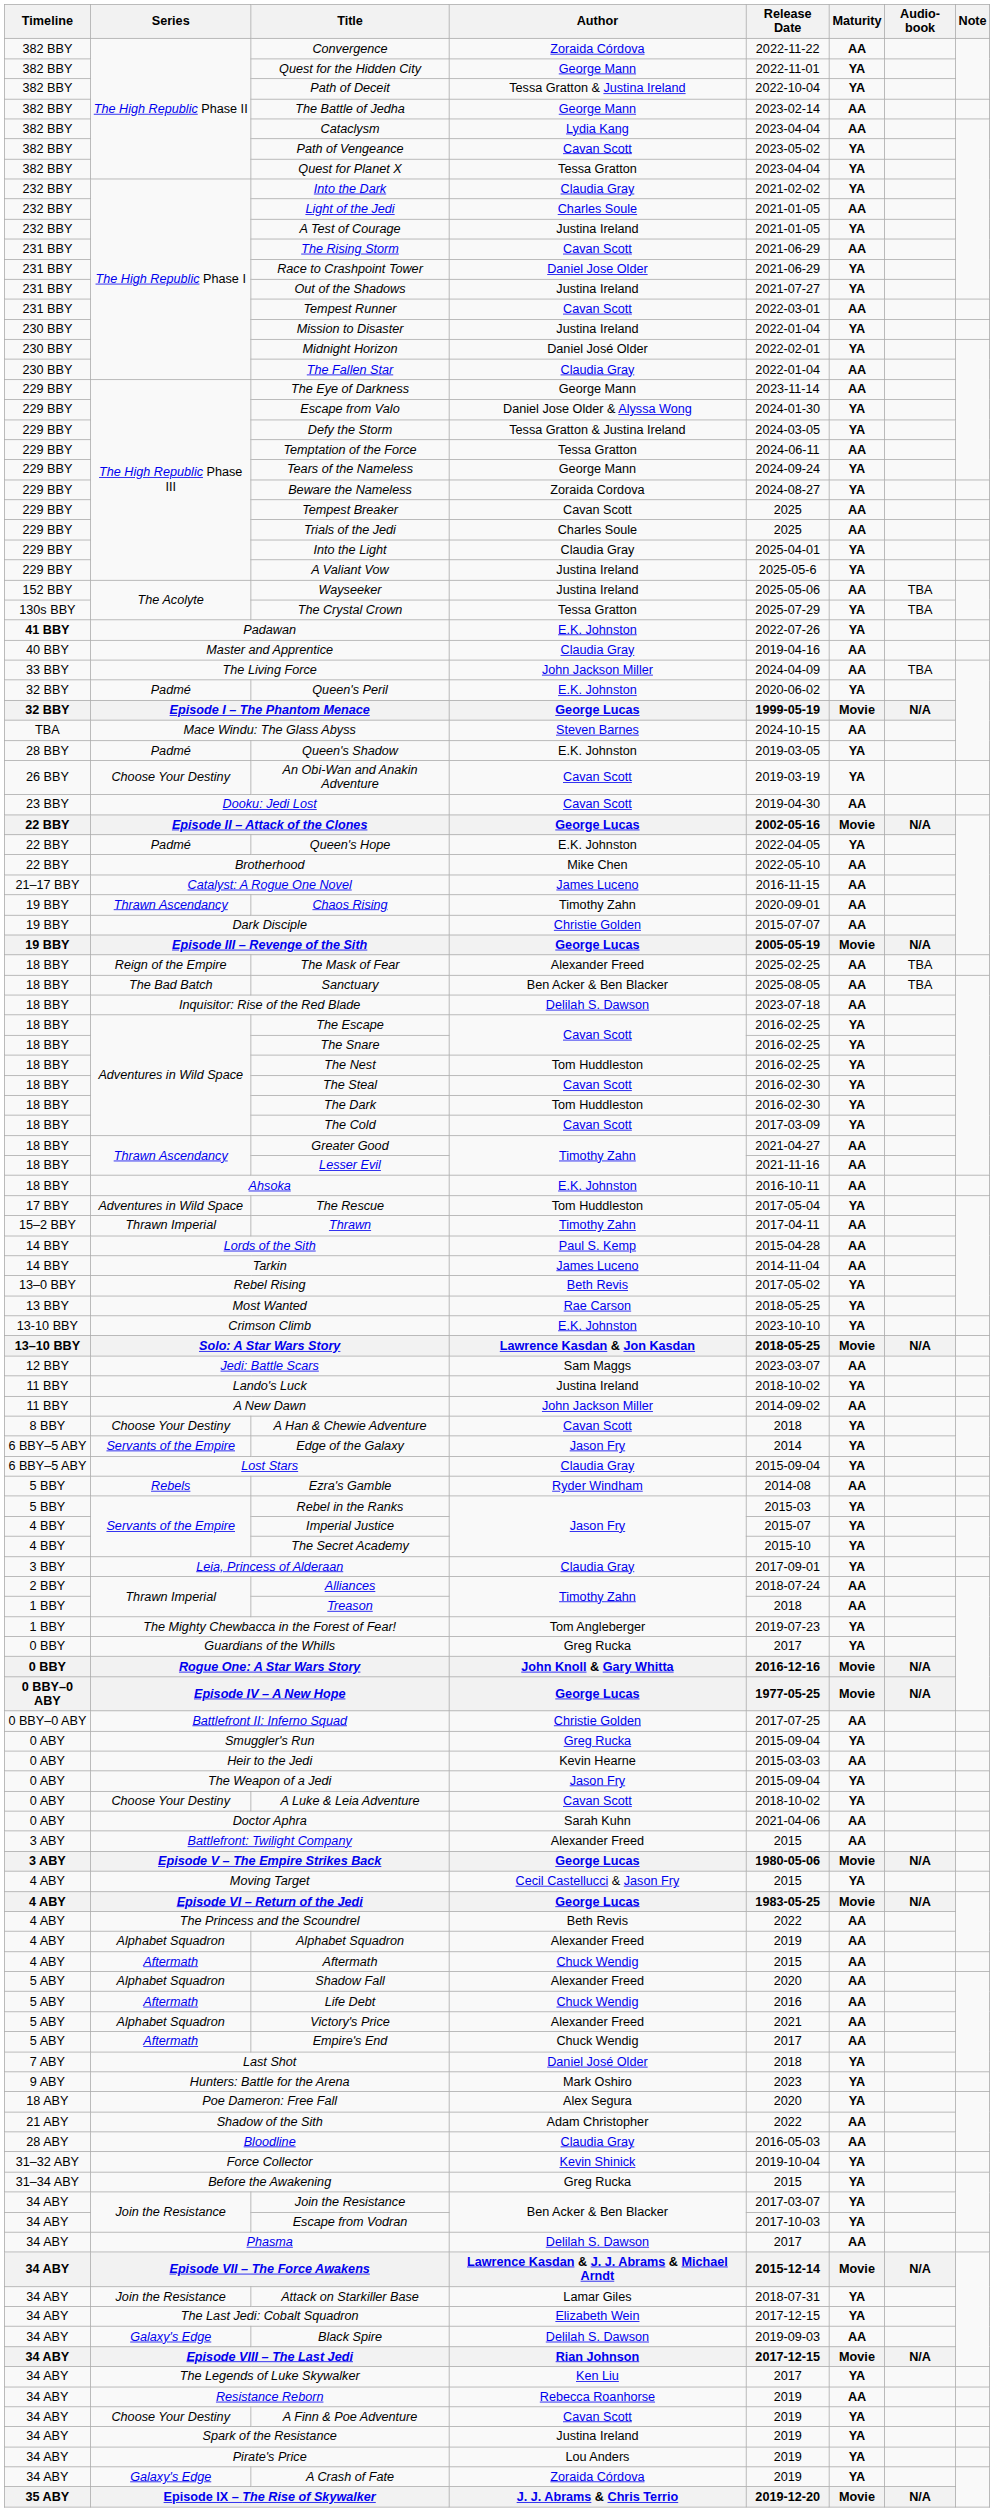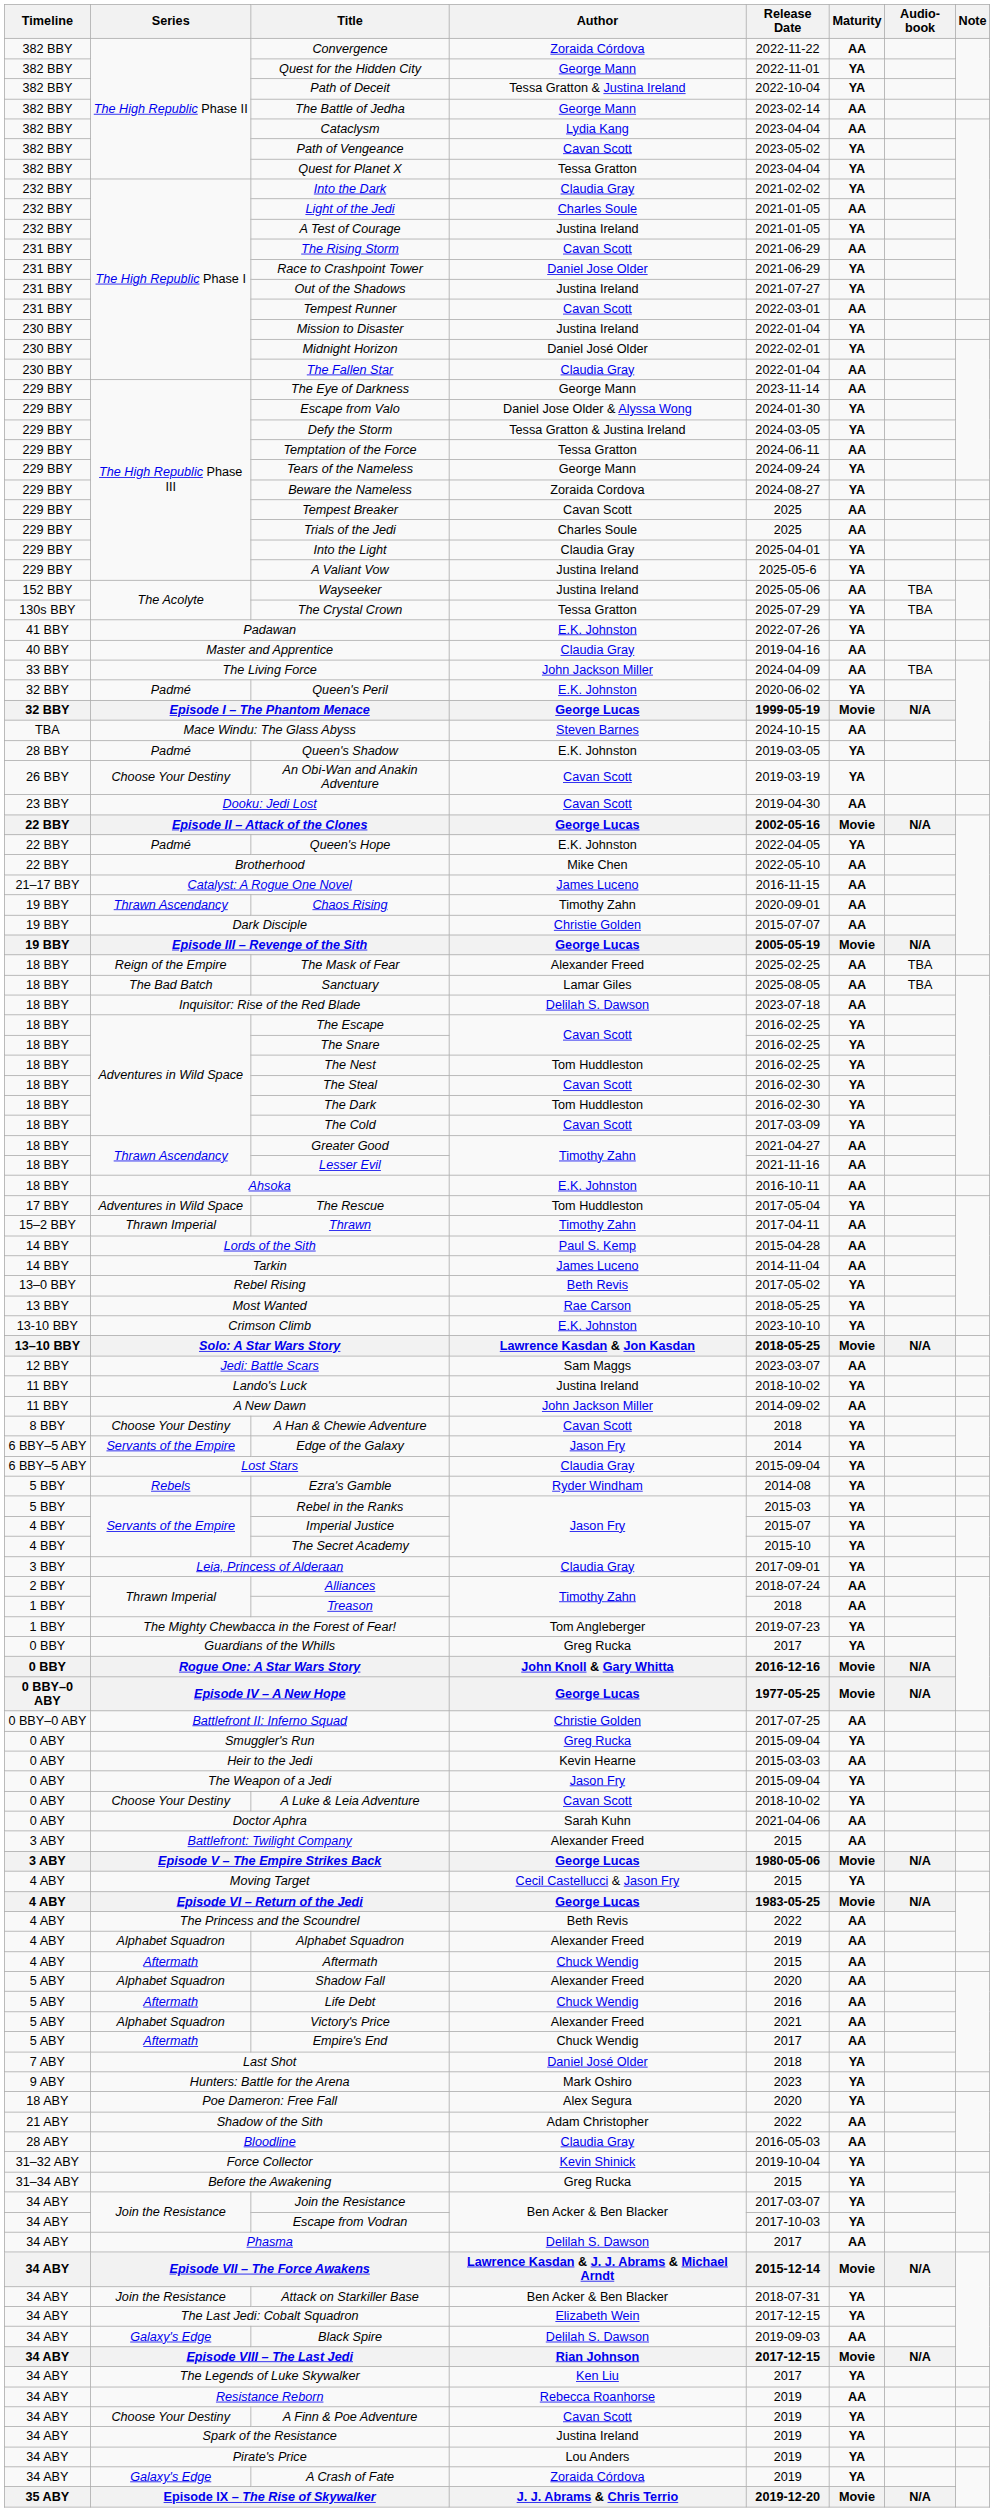Padawan | Timeline: bold -> normal
Sanctuary | Author: Ben Acker & Ben Blacker -> Lamar Giles
Ezra's Gamble | Maturity: AA -> YA
Attack on Starkiller Base | Author: Lamar Giles -> Ben Acker & Ben Blacker
